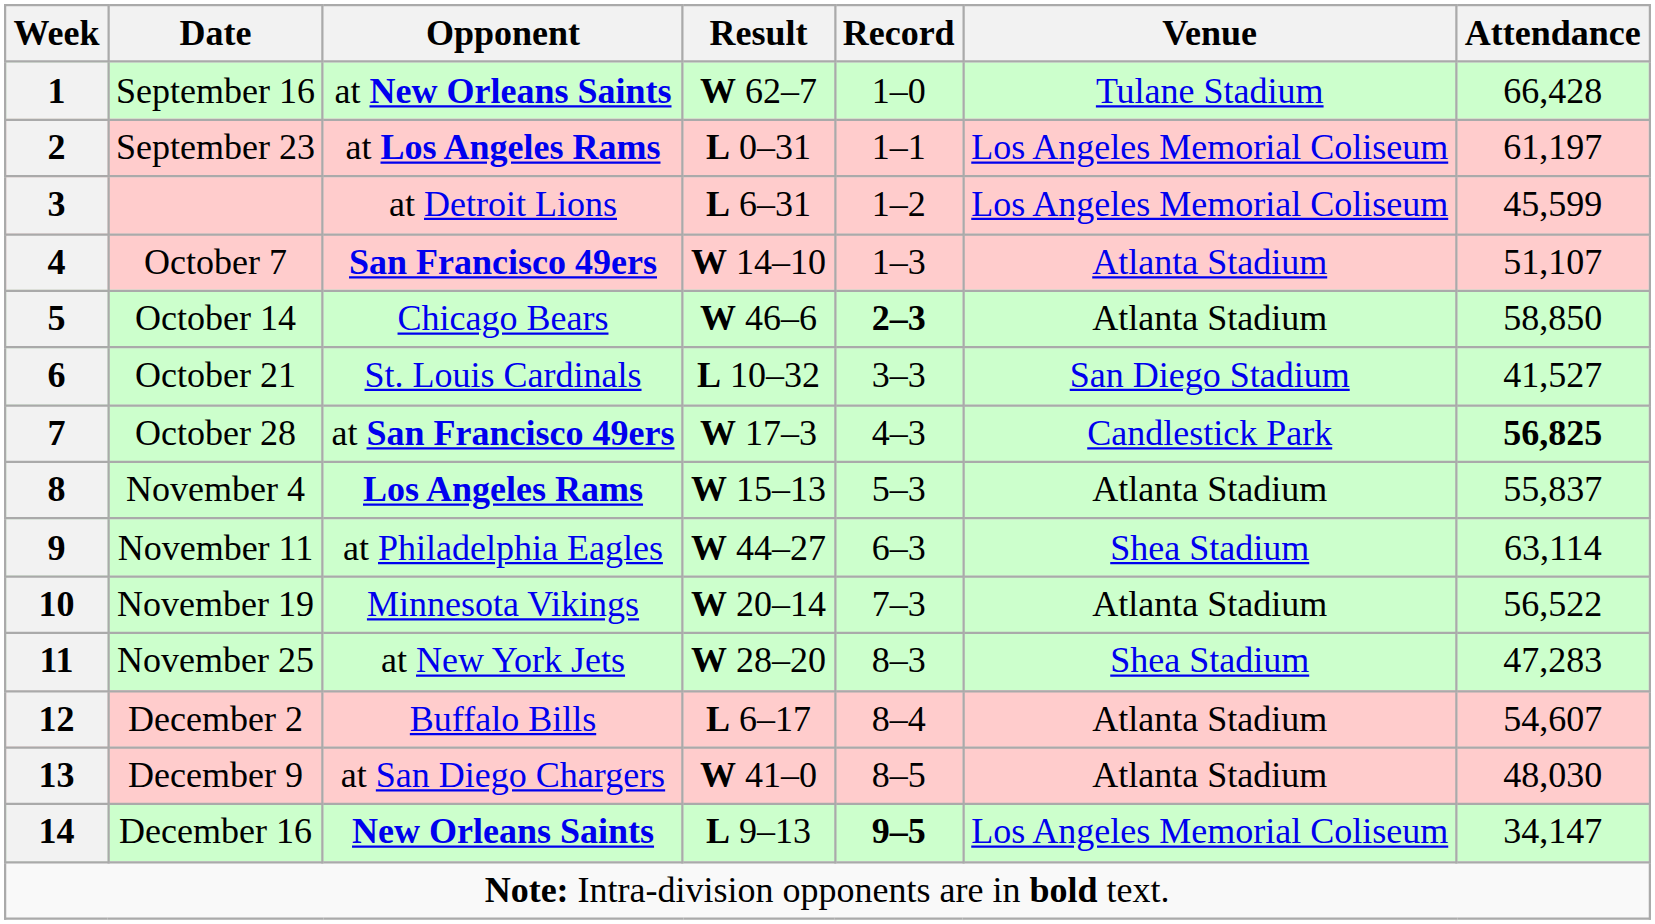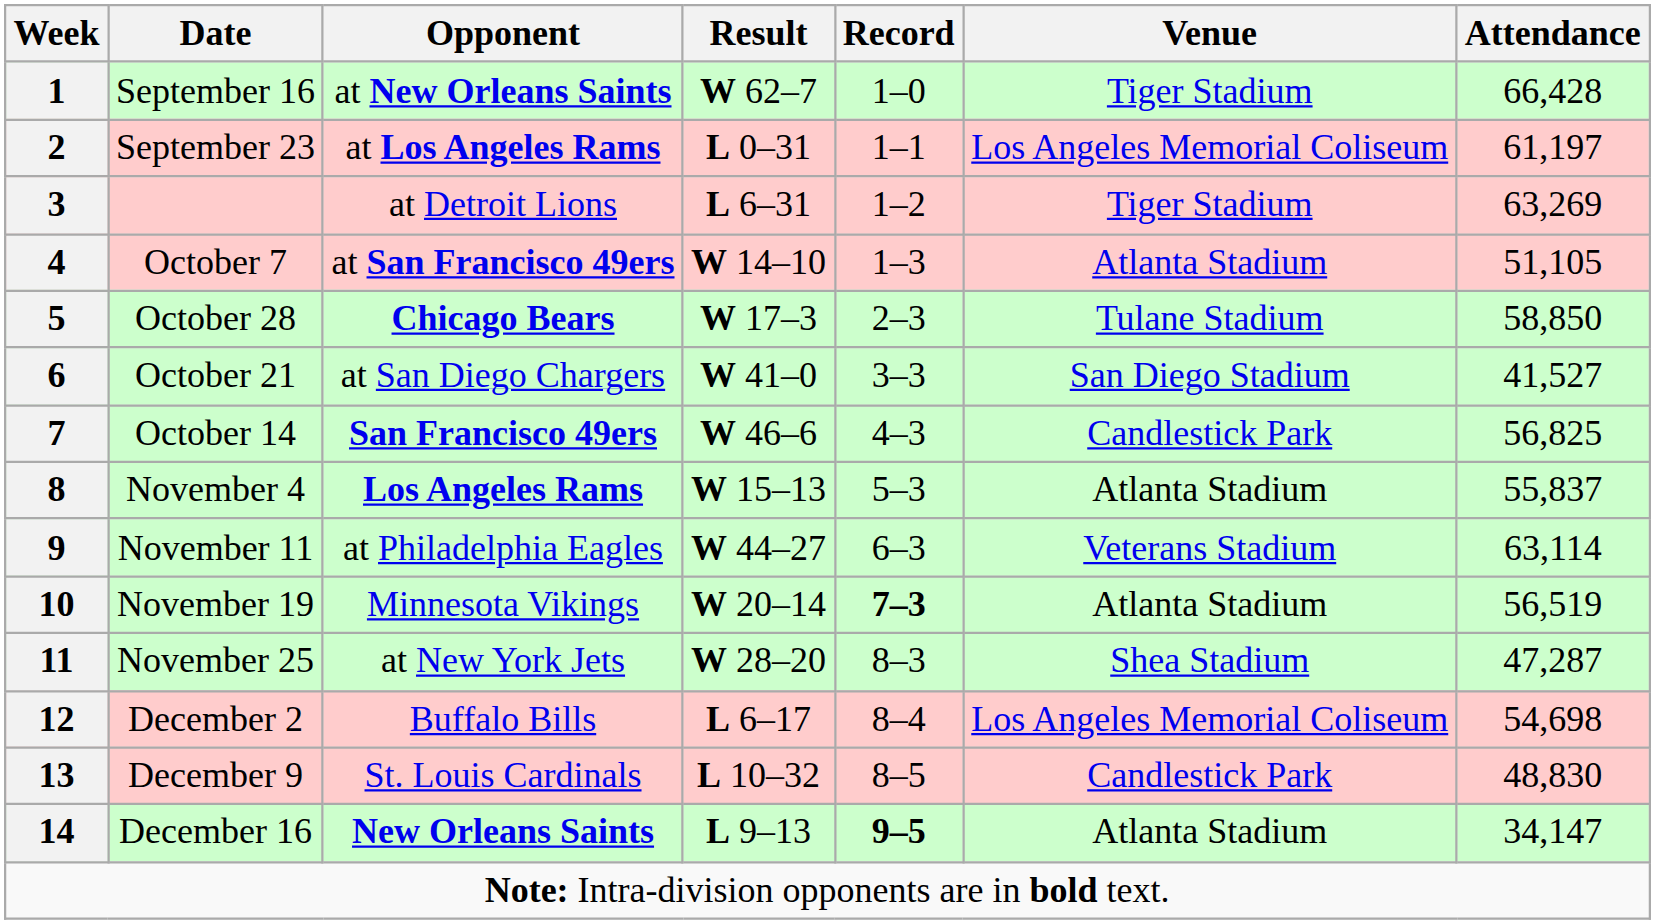1 | Venue: Tulane Stadium -> Tiger Stadium
3 | Venue: Los Angeles Memorial Coliseum -> Tiger Stadium
3 | Attendance: 45,599 -> 63,269
4 | Opponent: San Francisco 49ers -> at San Francisco 49ers
4 | Attendance: 51,107 -> 51,105
5 | Date: October 14 -> October 28
5 | Opponent: normal -> bold
5 | Result: W 46–6 -> W 17–3
5 | Record: bold -> normal
5 | Venue: Atlanta Stadium -> Tulane Stadium
6 | Opponent: St. Louis Cardinals -> at San Diego Chargers
6 | Result: L 10–32 -> W 41–0
7 | Date: October 28 -> October 14
7 | Opponent: at San Francisco 49ers -> San Francisco 49ers
7 | Result: W 17–3 -> W 46–6
7 | Attendance: bold -> normal
9 | Venue: Shea Stadium -> Veterans Stadium
10 | Record: normal -> bold
10 | Attendance: 56,522 -> 56,519
11 | Attendance: 47,283 -> 47,287
12 | Venue: Atlanta Stadium -> Los Angeles Memorial Coliseum
12 | Attendance: 54,607 -> 54,698
13 | Opponent: at San Diego Chargers -> St. Louis Cardinals
13 | Result: W 41–0 -> L 10–32
13 | Venue: Atlanta Stadium -> Candlestick Park
13 | Attendance: 48,030 -> 48,830
14 | Venue: Los Angeles Memorial Coliseum -> Atlanta Stadium
